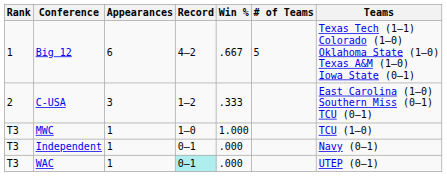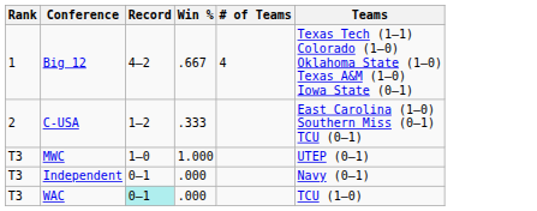- column: Appearances | 6 | 3 | 1 | 1 | 1
Big 12 | # of Teams: 5 -> 4
MWC | Teams: TCU (1–0) -> UTEP (0–1)
WAC | Teams: UTEP (0–1) -> TCU (1–0)
